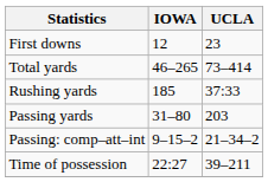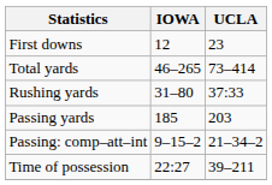Rushing yards | IOWA: 185 -> 31–80
Passing yards | IOWA: 31–80 -> 185
